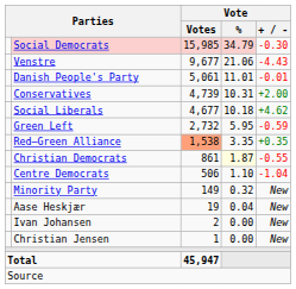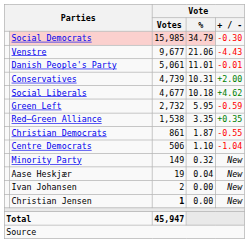Red–Green Alliance | Vote / Votes: lightsalmon background -> no background
Christian Democrats | Vote / %: lightyellow background -> no background
Christian Jensen | Vote / Votes: normal -> bold
